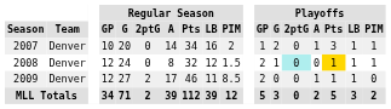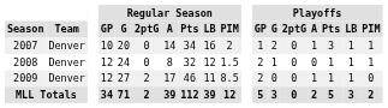2008 | Playoffs / 2ptG: paleturquoise background -> no background
2008 | Playoffs / Pts: gold background -> no background
